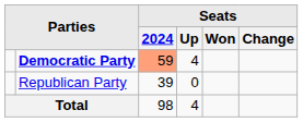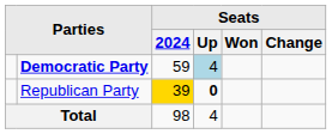Democratic Party | Seats / 2024: lightsalmon background -> no background
Democratic Party | Seats / Up: no background -> lightblue background
Republican Party | Seats / 2024: no background -> gold background
Republican Party | Seats / Up: normal -> bold
